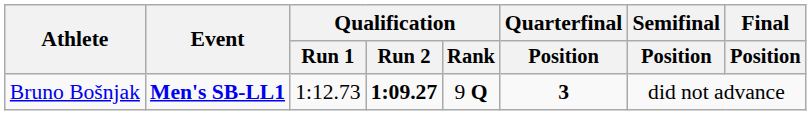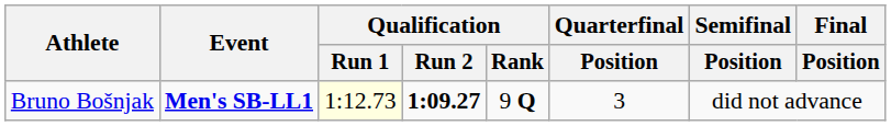Bruno Bošnjak | Qualification / Run 1: no background -> lightyellow background
Bruno Bošnjak | Quarterfinal / Position: bold -> normal
